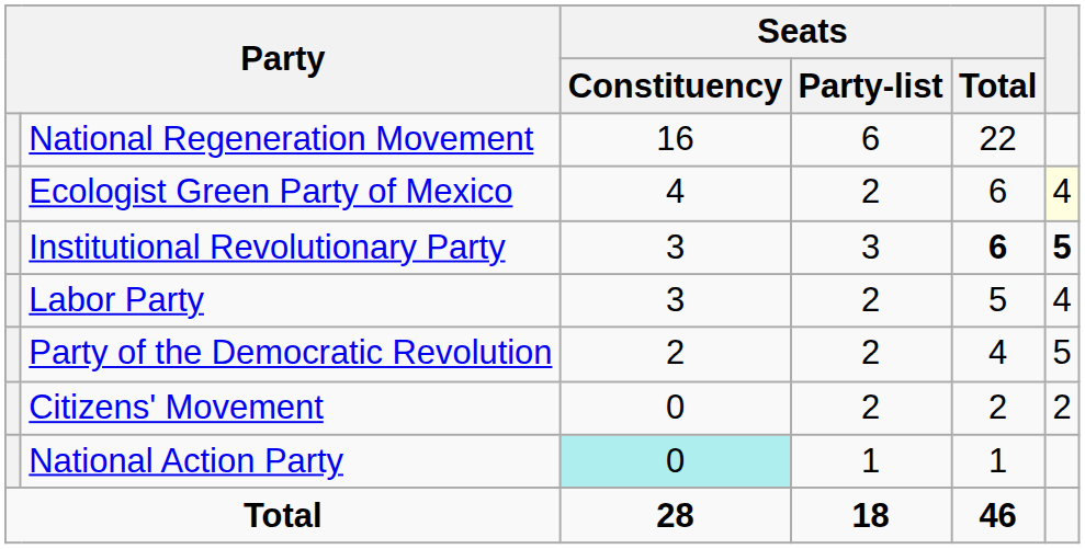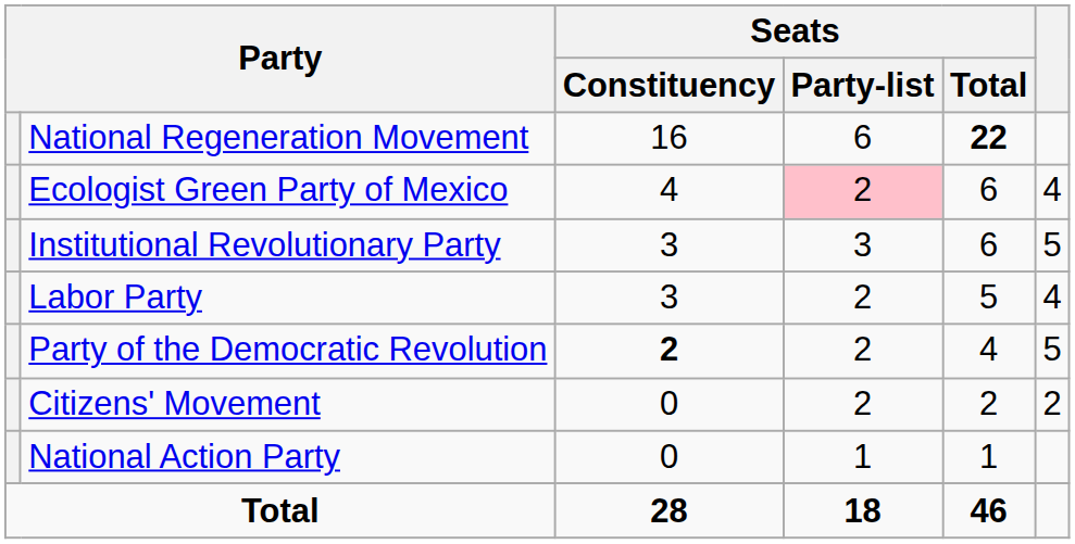National Regeneration Movement | Seats / Total: normal -> bold
Ecologist Green Party of Mexico | Seats / Party-list: no background -> pink background
Ecologist Green Party of Mexico | column 6: lightyellow background -> no background
Institutional Revolutionary Party | Seats / Total: bold -> normal
Institutional Revolutionary Party | column 6: bold -> normal
Party of the Democratic Revolution | Seats / Constituency: normal -> bold
National Action Party | Seats / Constituency: paleturquoise background -> no background
